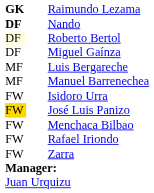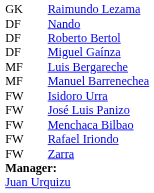Raimundo Lezama | column 1: bold -> normal
Nando | column 1: bold -> normal
Roberto Bertol | column 1: lightyellow background -> no background
José Luis Panizo | column 1: gold background -> no background
